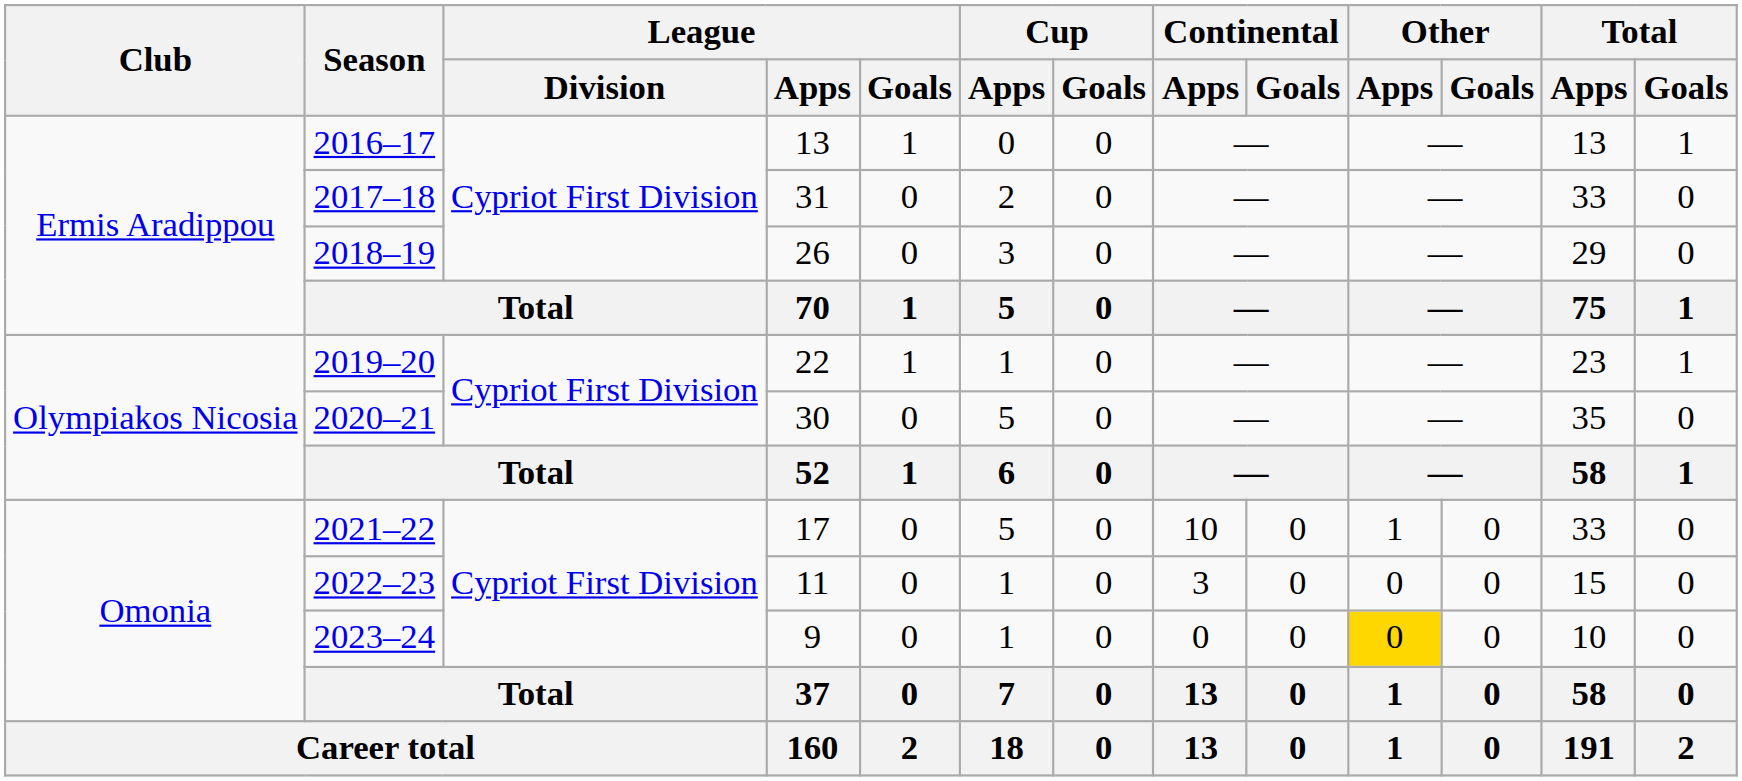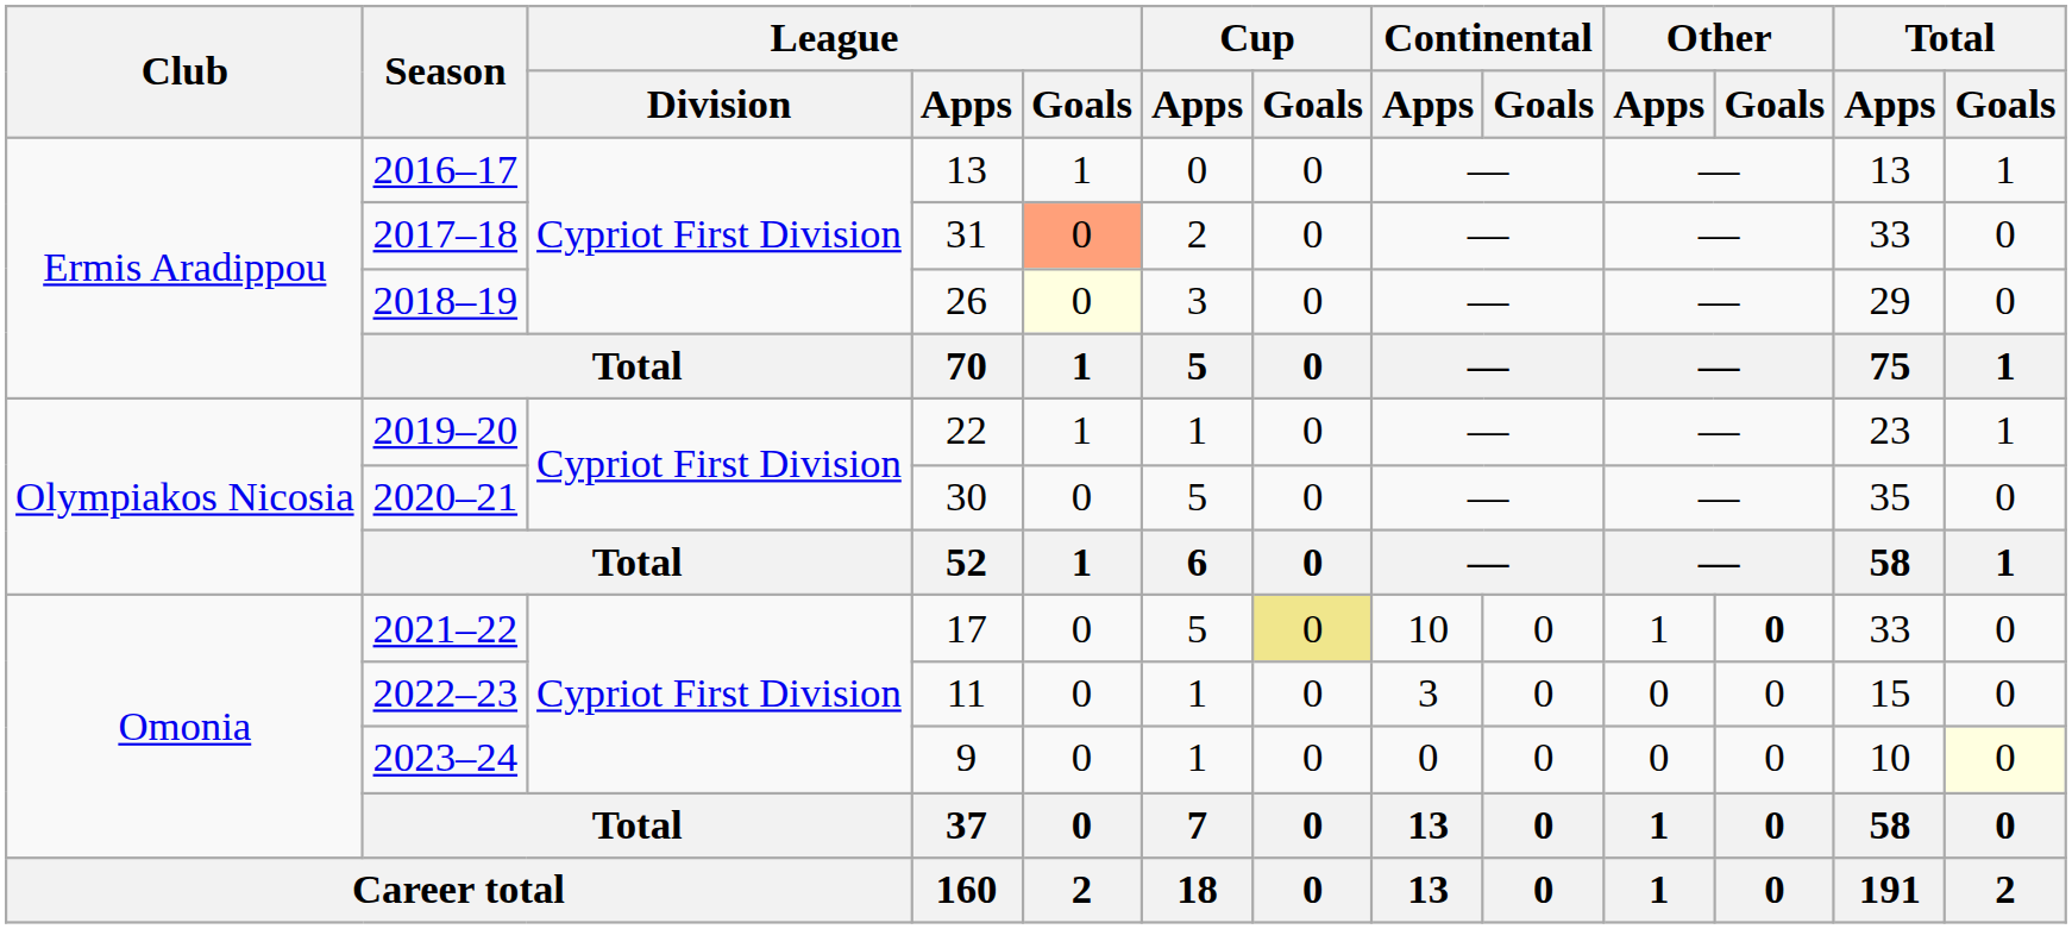2017–18 | League / Goals: no background -> lightsalmon background
2018–19 | League / Goals: no background -> lightyellow background
2021–22 | Cup / Goals: no background -> khaki background
2021–22 | Other / Goals: normal -> bold
2023–24 | Other / Apps: gold background -> no background
2023–24 | Total / Goals: no background -> lightyellow background
